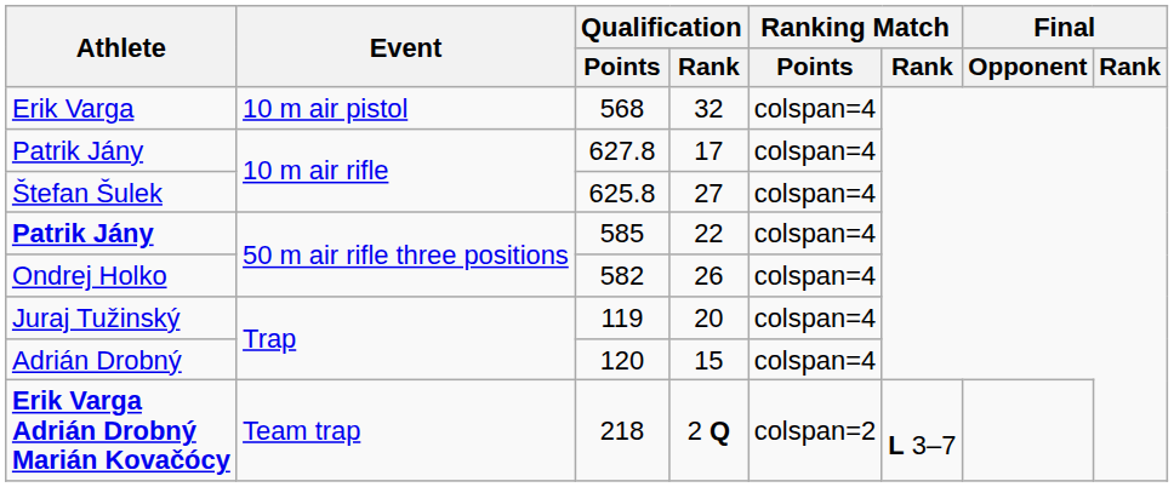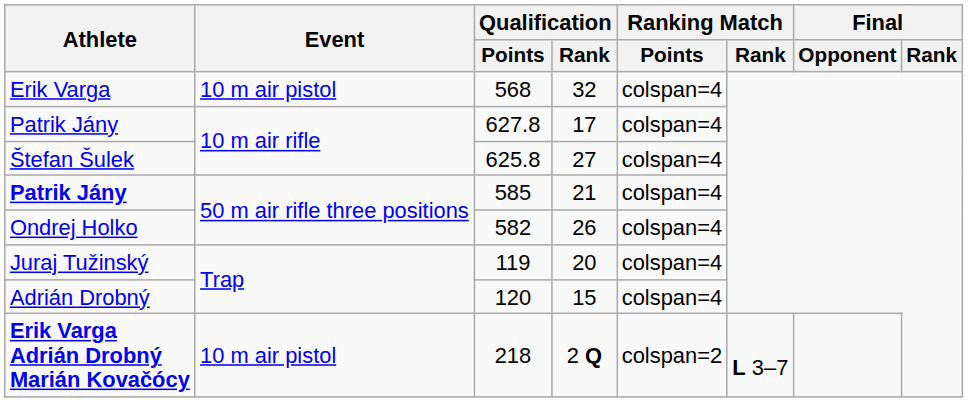585 | Qualification / Rank: 22 -> 21
218 | Event: Team trap -> 10 m air pistol
